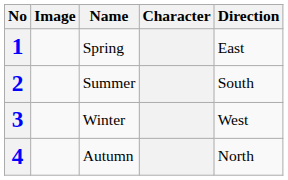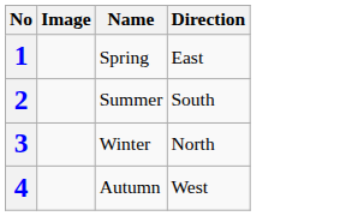- column: Character
3 | Direction: West -> North
4 | Direction: North -> West
